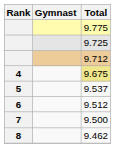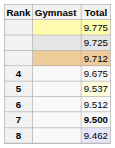9.675 | Total: khaki background -> no background
9.537 | Total: no background -> lightyellow background
9.500 | Total: normal -> bold
9.462 | Total: no background -> lavender background
